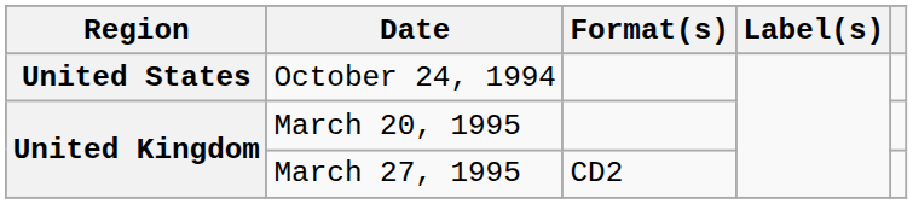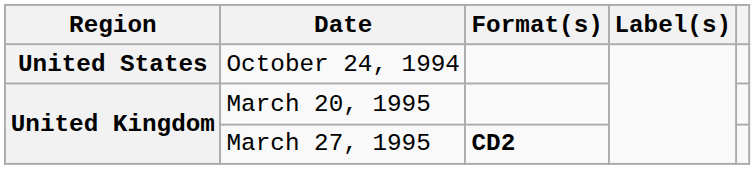March 27, 1995 | Format(s): normal -> bold
